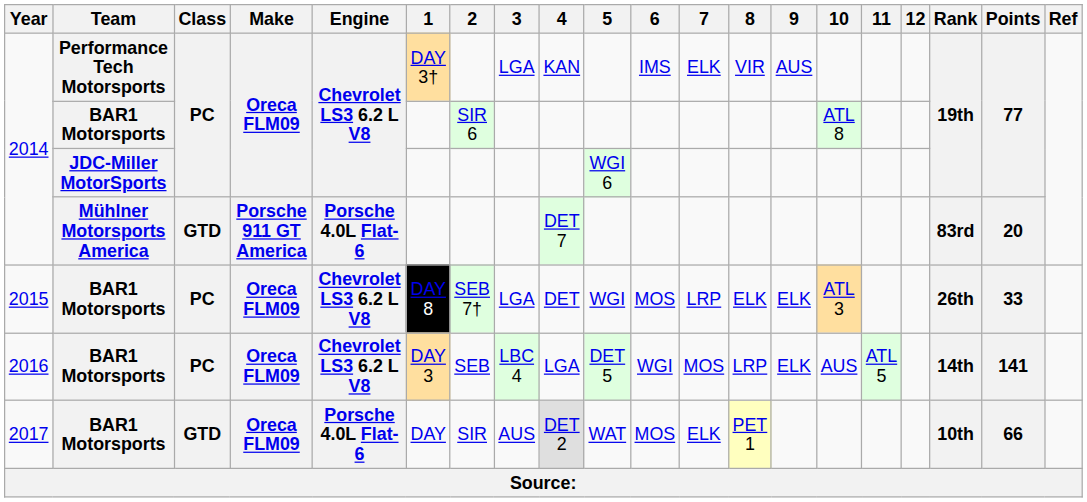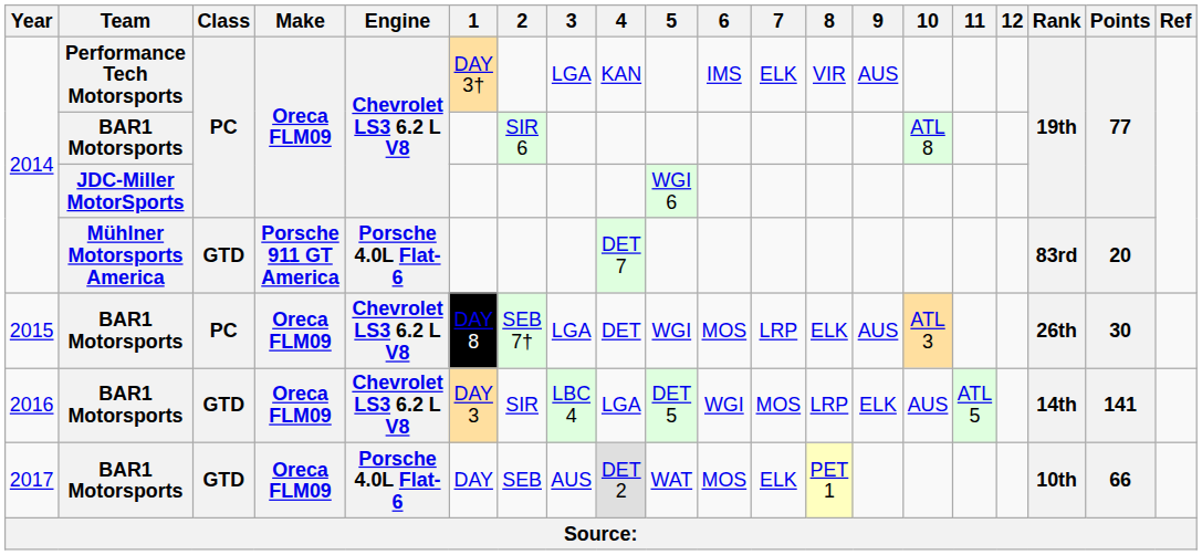2015 | 9: ELK -> AUS
2015 | Points: 33 -> 30
2016 | Class: PC -> GTD
2016 | 2: SEB -> SIR
2017 | 2: SIR -> SEB
